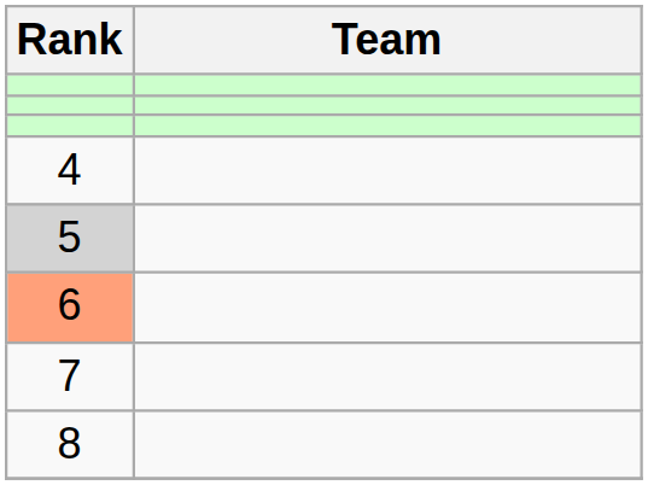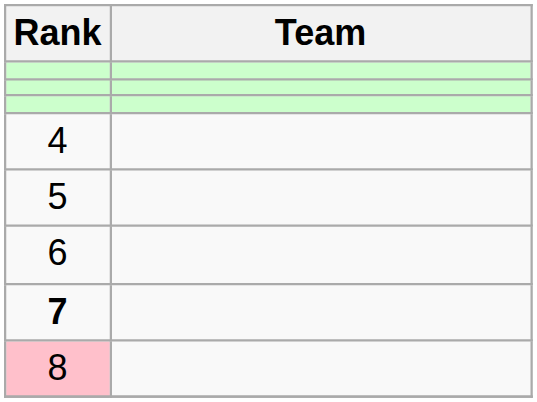row 6 | Rank: lightgrey background -> no background
row 7 | Rank: lightsalmon background -> no background
row 8 | Rank: normal -> bold
row 9 | Rank: no background -> pink background
